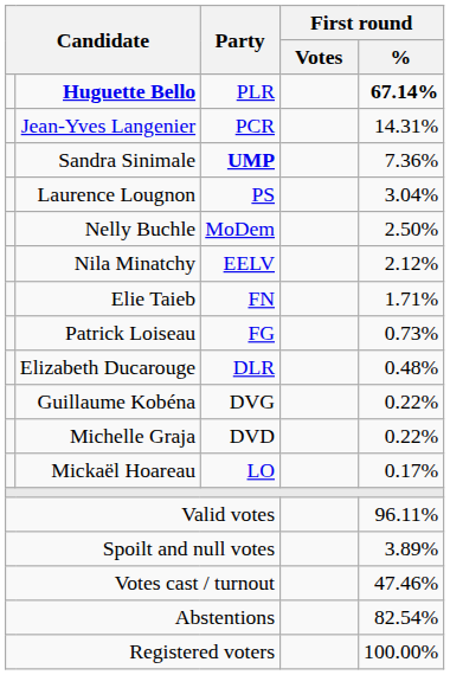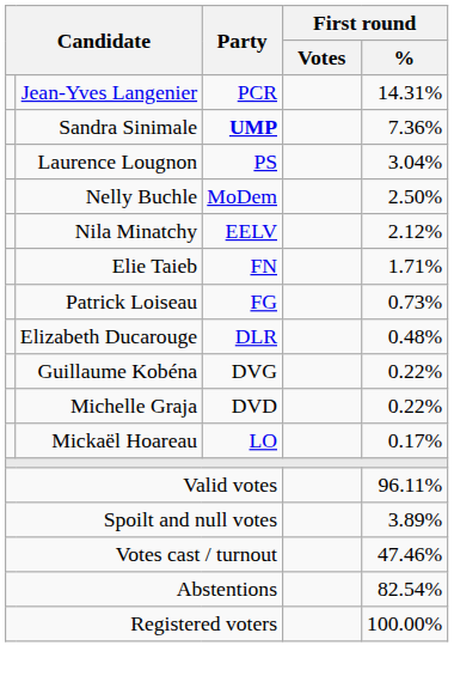- row: Huguette Bello | PLR | 67.14%
